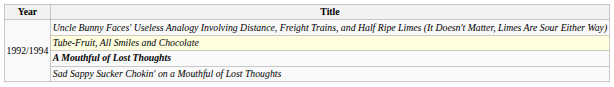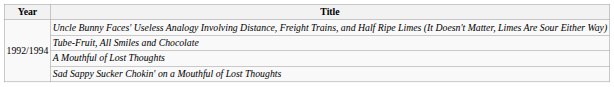Tube-Fruit, All Smiles and Chocolate | Title: lightyellow background -> no background
A Mouthful of Lost Thoughts | Title: bold -> normal
